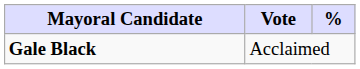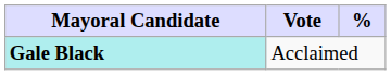Gale Black | Mayoral Candidate: no background -> paleturquoise background
